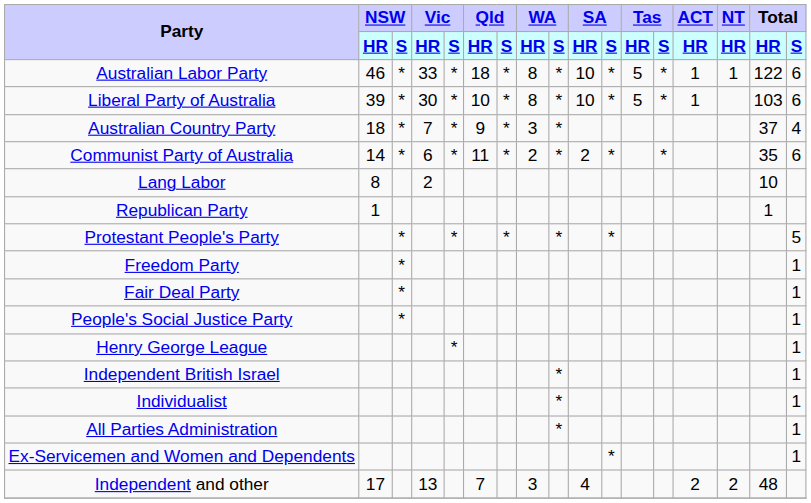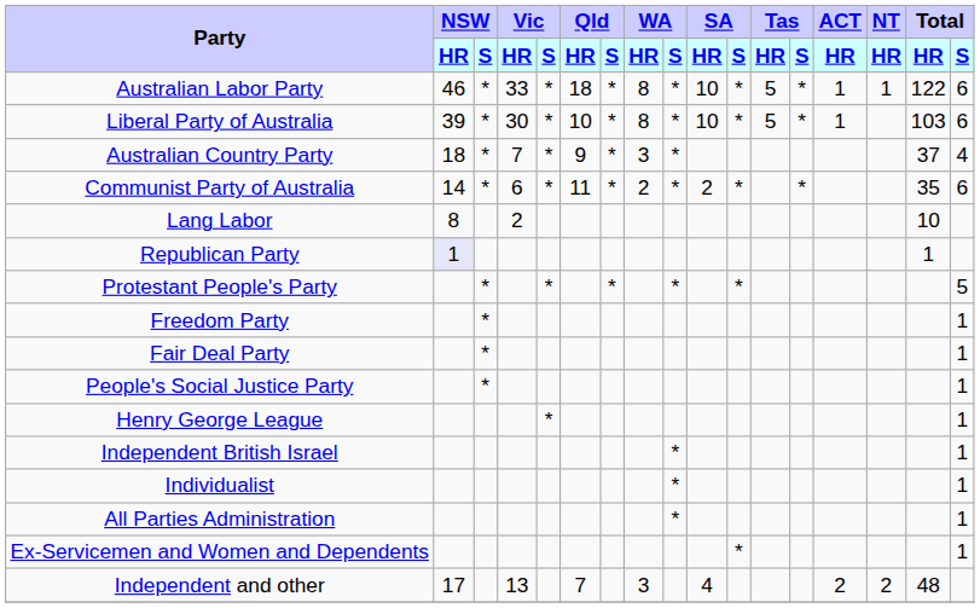Republican Party | NSW / HR: no background -> lavender background
